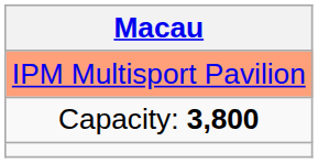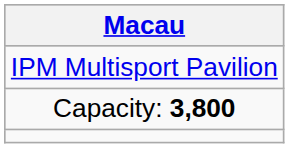row 2 | column 1: lightsalmon background -> no background
